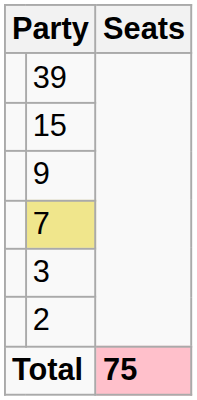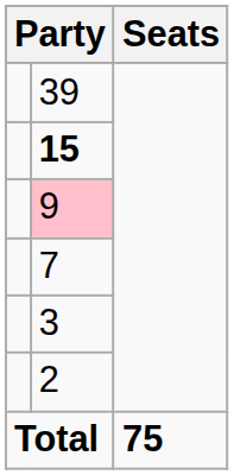15 | column 2: normal -> bold
9 | column 2: no background -> pink background
7 | column 2: khaki background -> no background
Total | Seats: pink background -> no background
